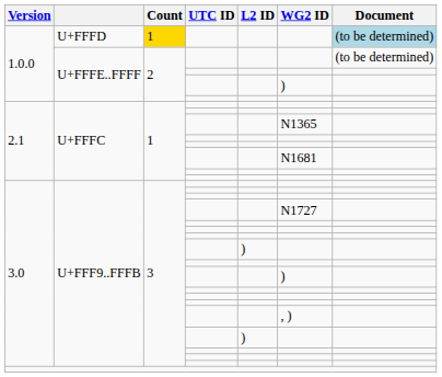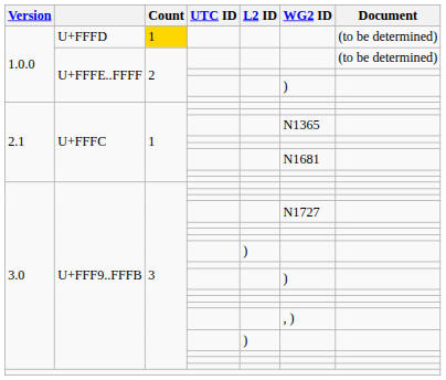U+FFFD | Document: lightblue background -> no background
